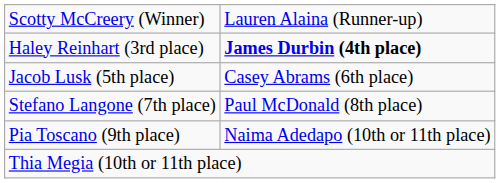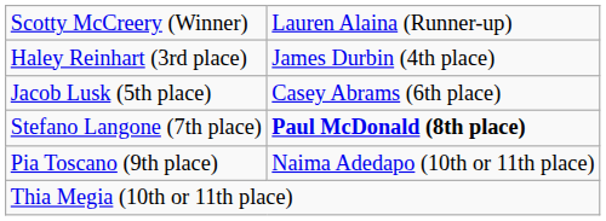Haley Reinhart (3rd place) | column 2: bold -> normal
Stefano Langone (7th place) | column 2: normal -> bold
